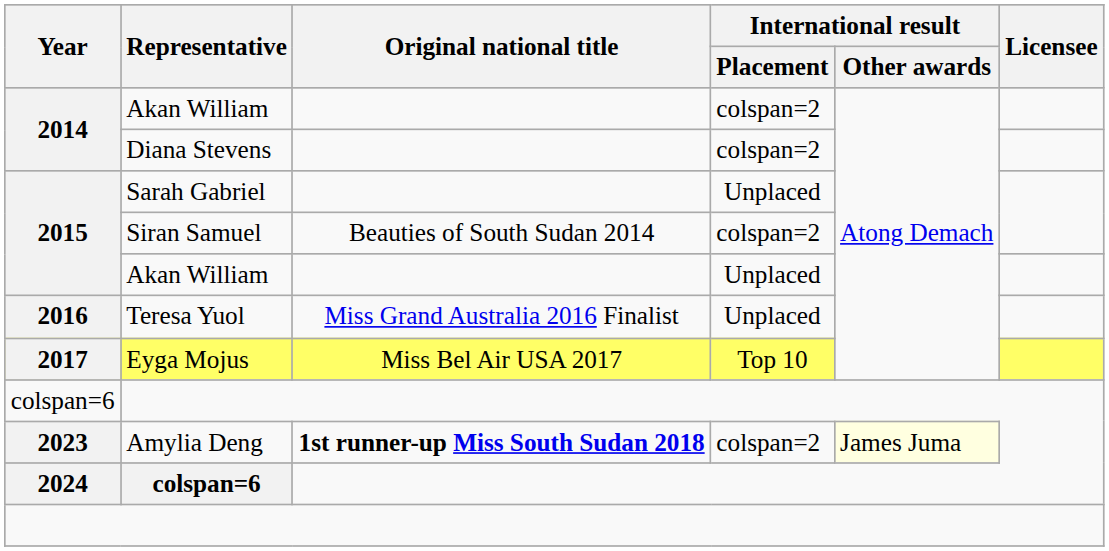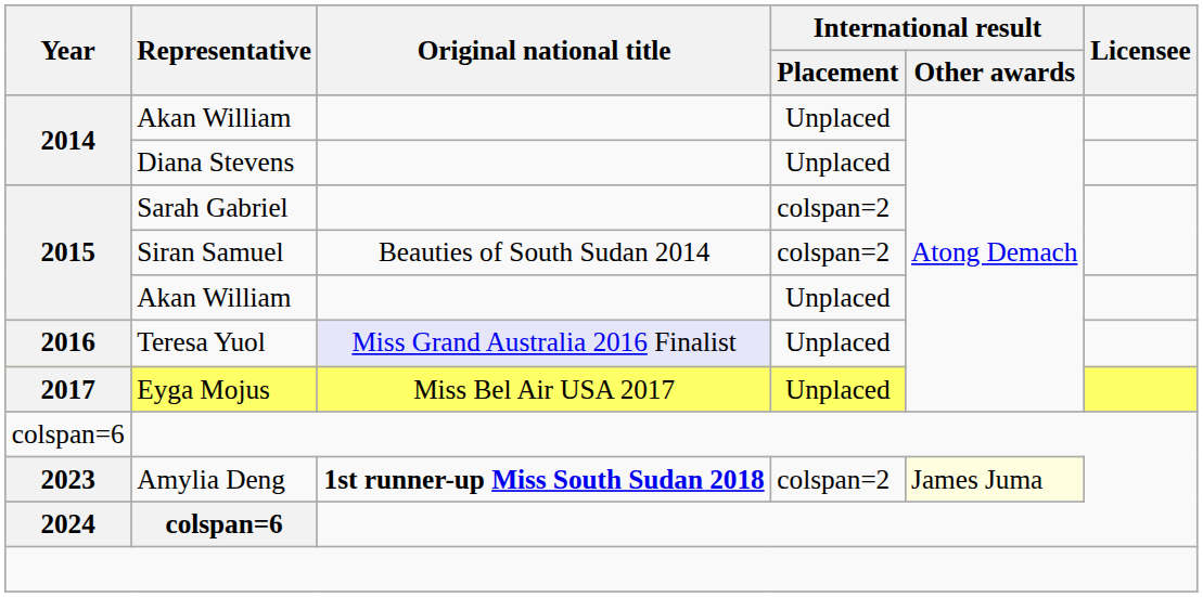2014 / Akan William | International result / Placement: colspan=2 -> Unplaced
Diana Stevens | International result / Placement: colspan=2 -> Unplaced
Sarah Gabriel | International result / Placement: Unplaced -> colspan=2
Teresa Yuol | Original national title: no background -> lavender background
Eyga Mojus | International result / Placement: Top 10 -> Unplaced
